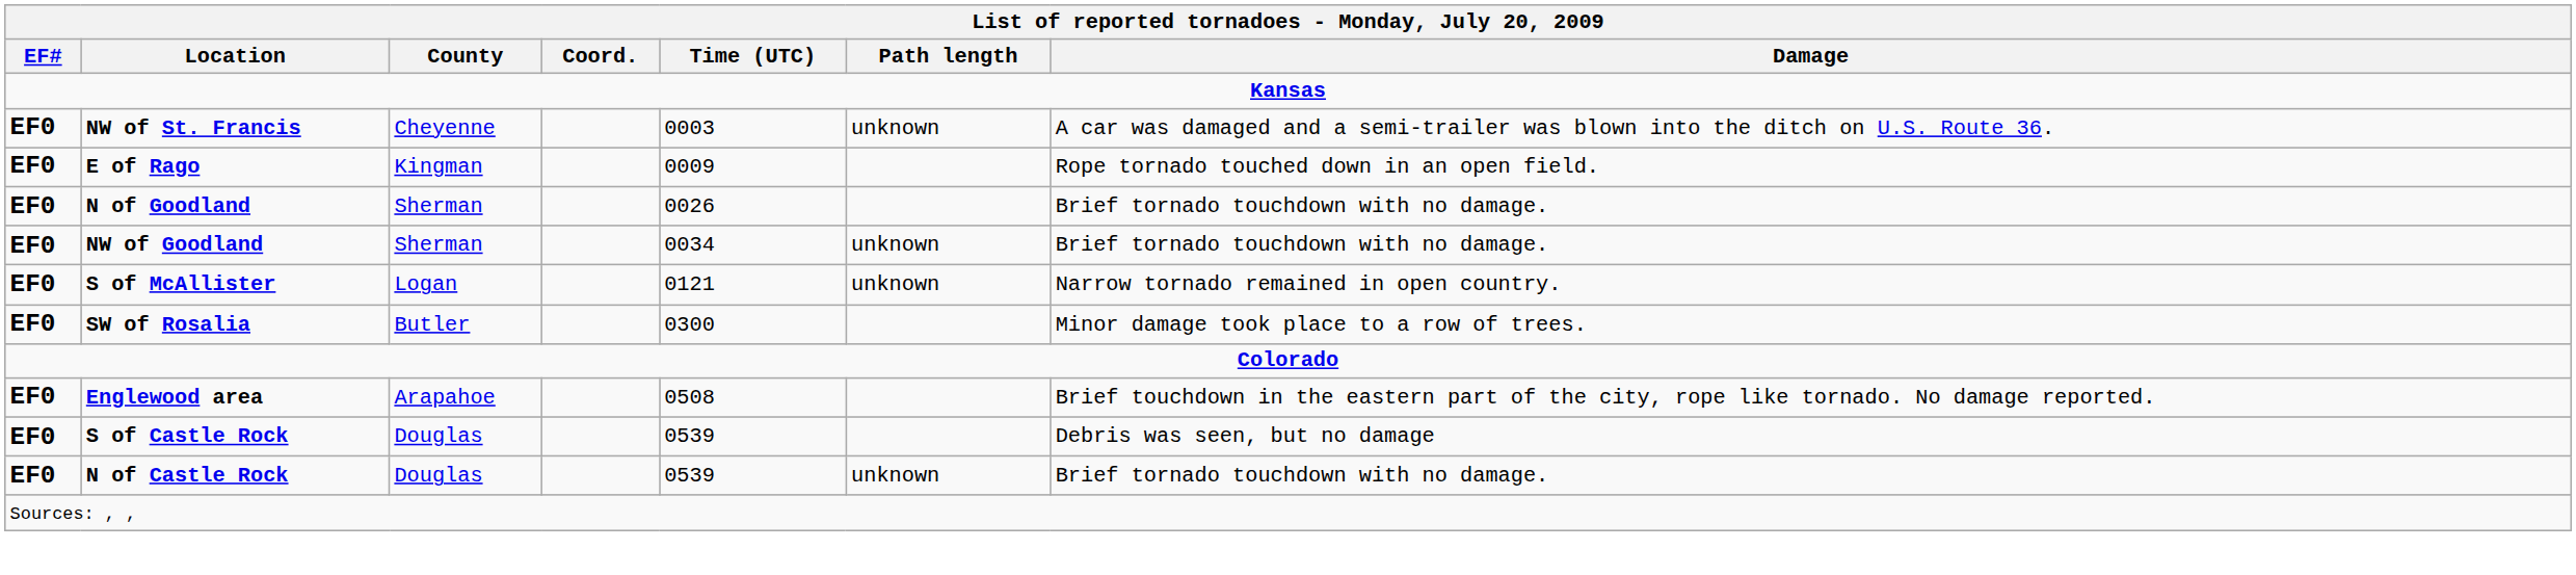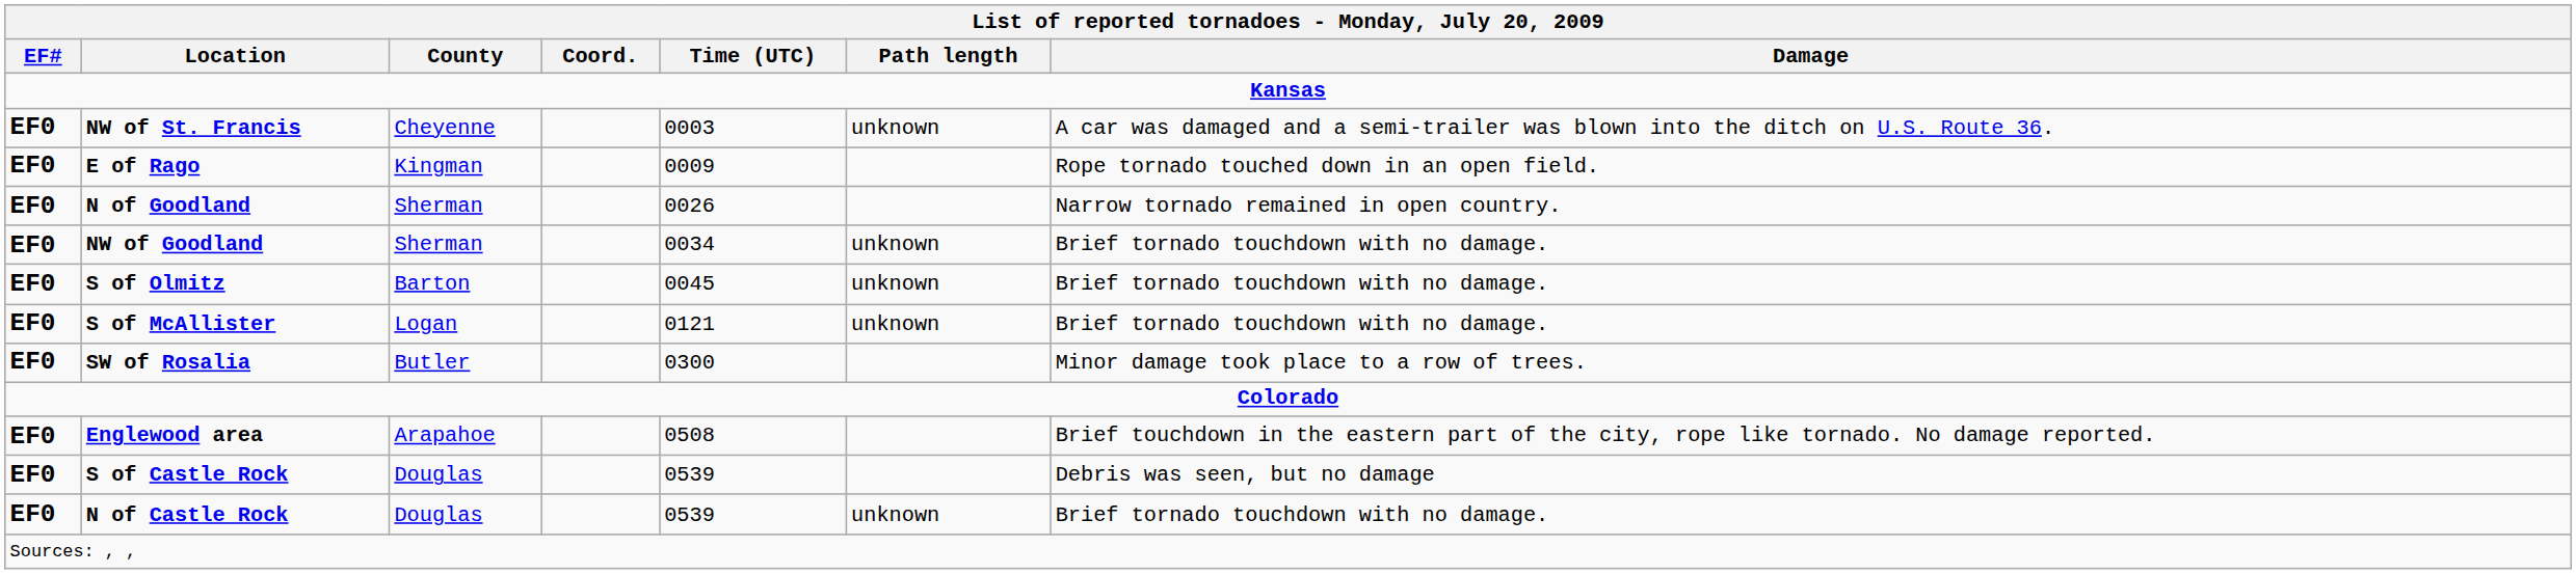N of Goodland | Damage: Brief tornado touchdown with no damage. -> Narrow tornado remained in open country.
+ row: EF0 | S of Olmitz | Barton | 0045 | unknown | Brief tornado touchdown with no damage.
S of McAllister | Damage: Narrow tornado remained in open country. -> Brief tornado touchdown with no damage.
